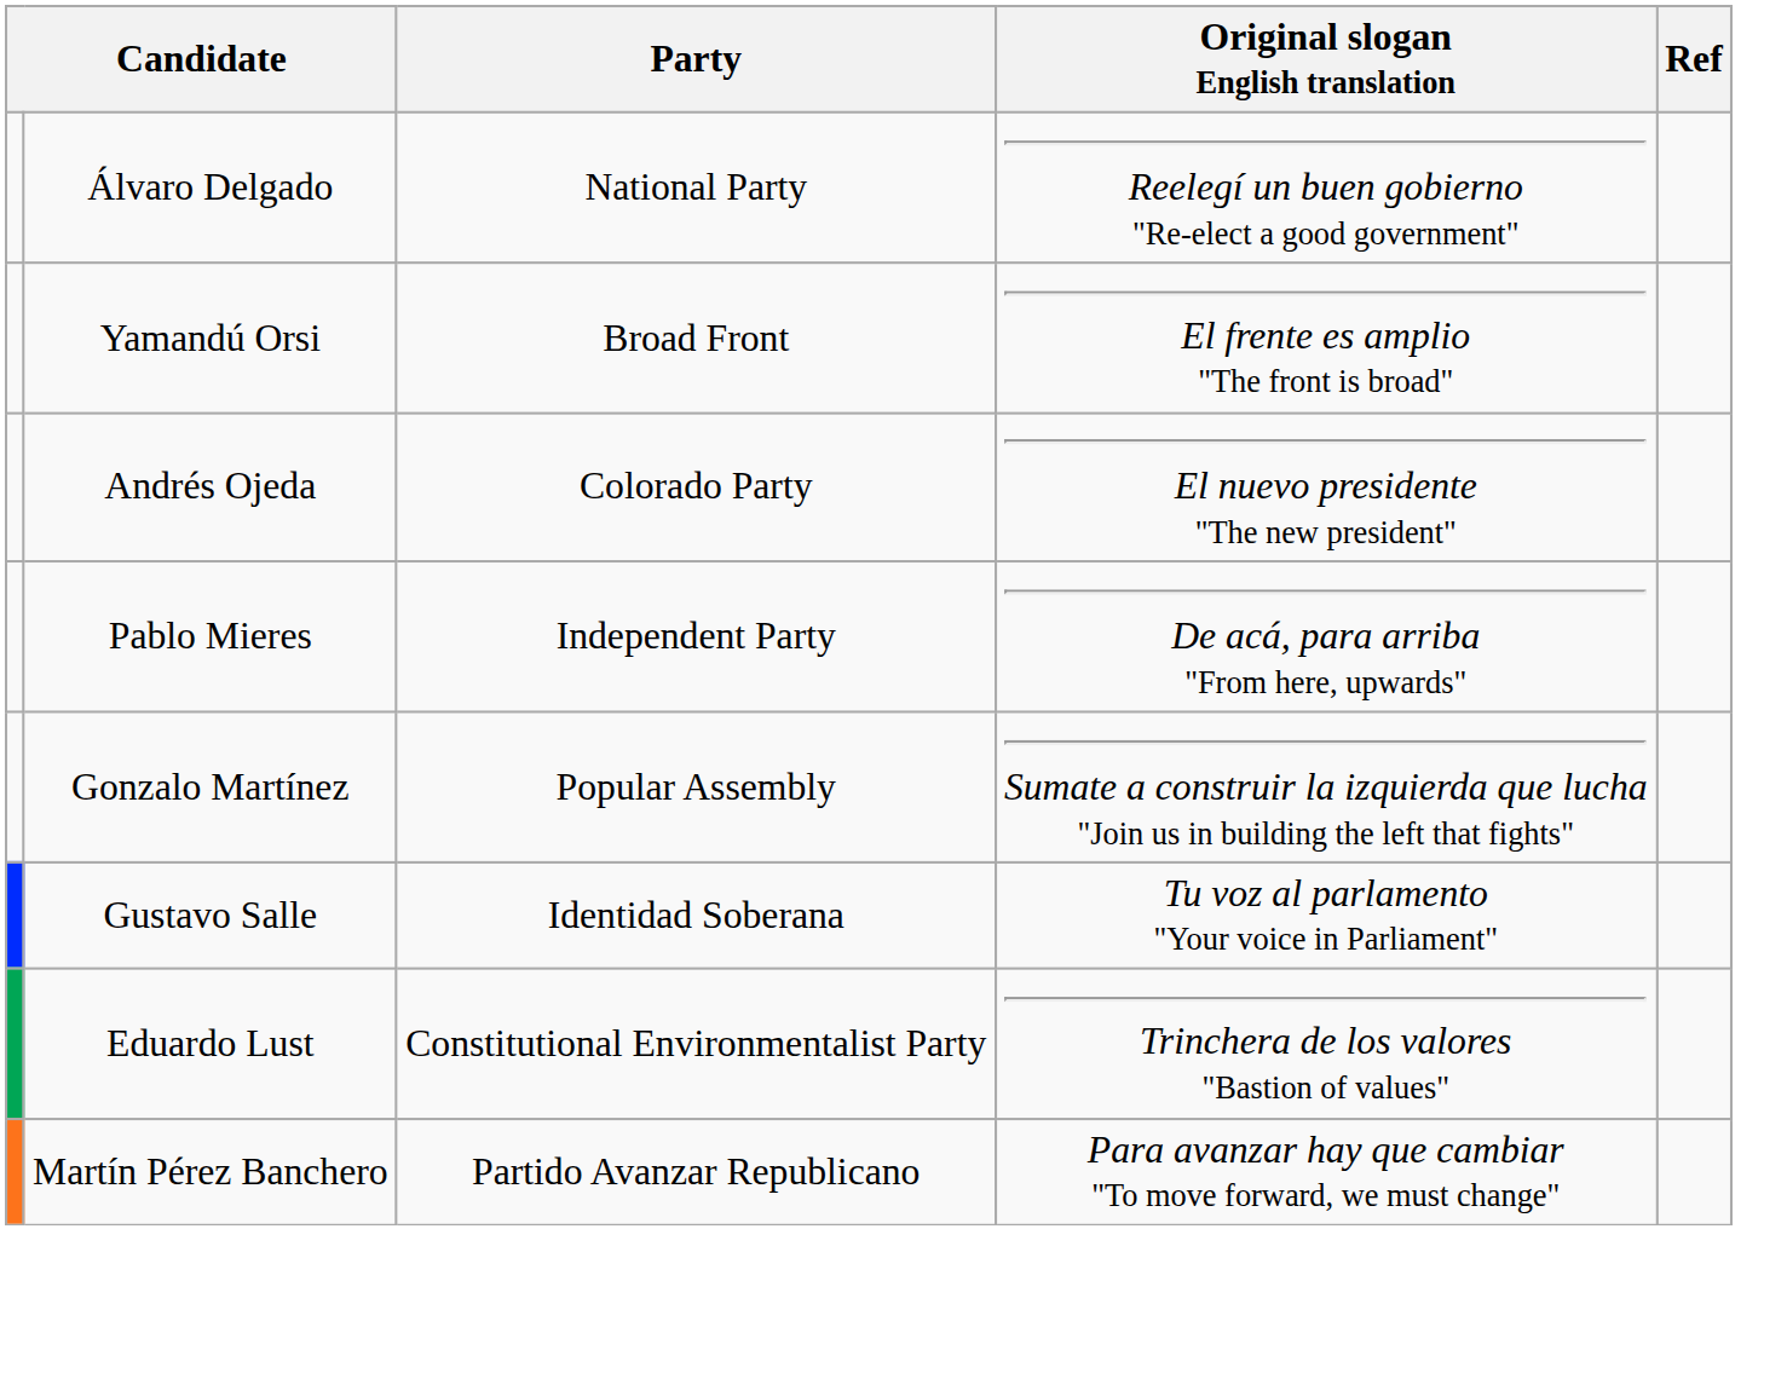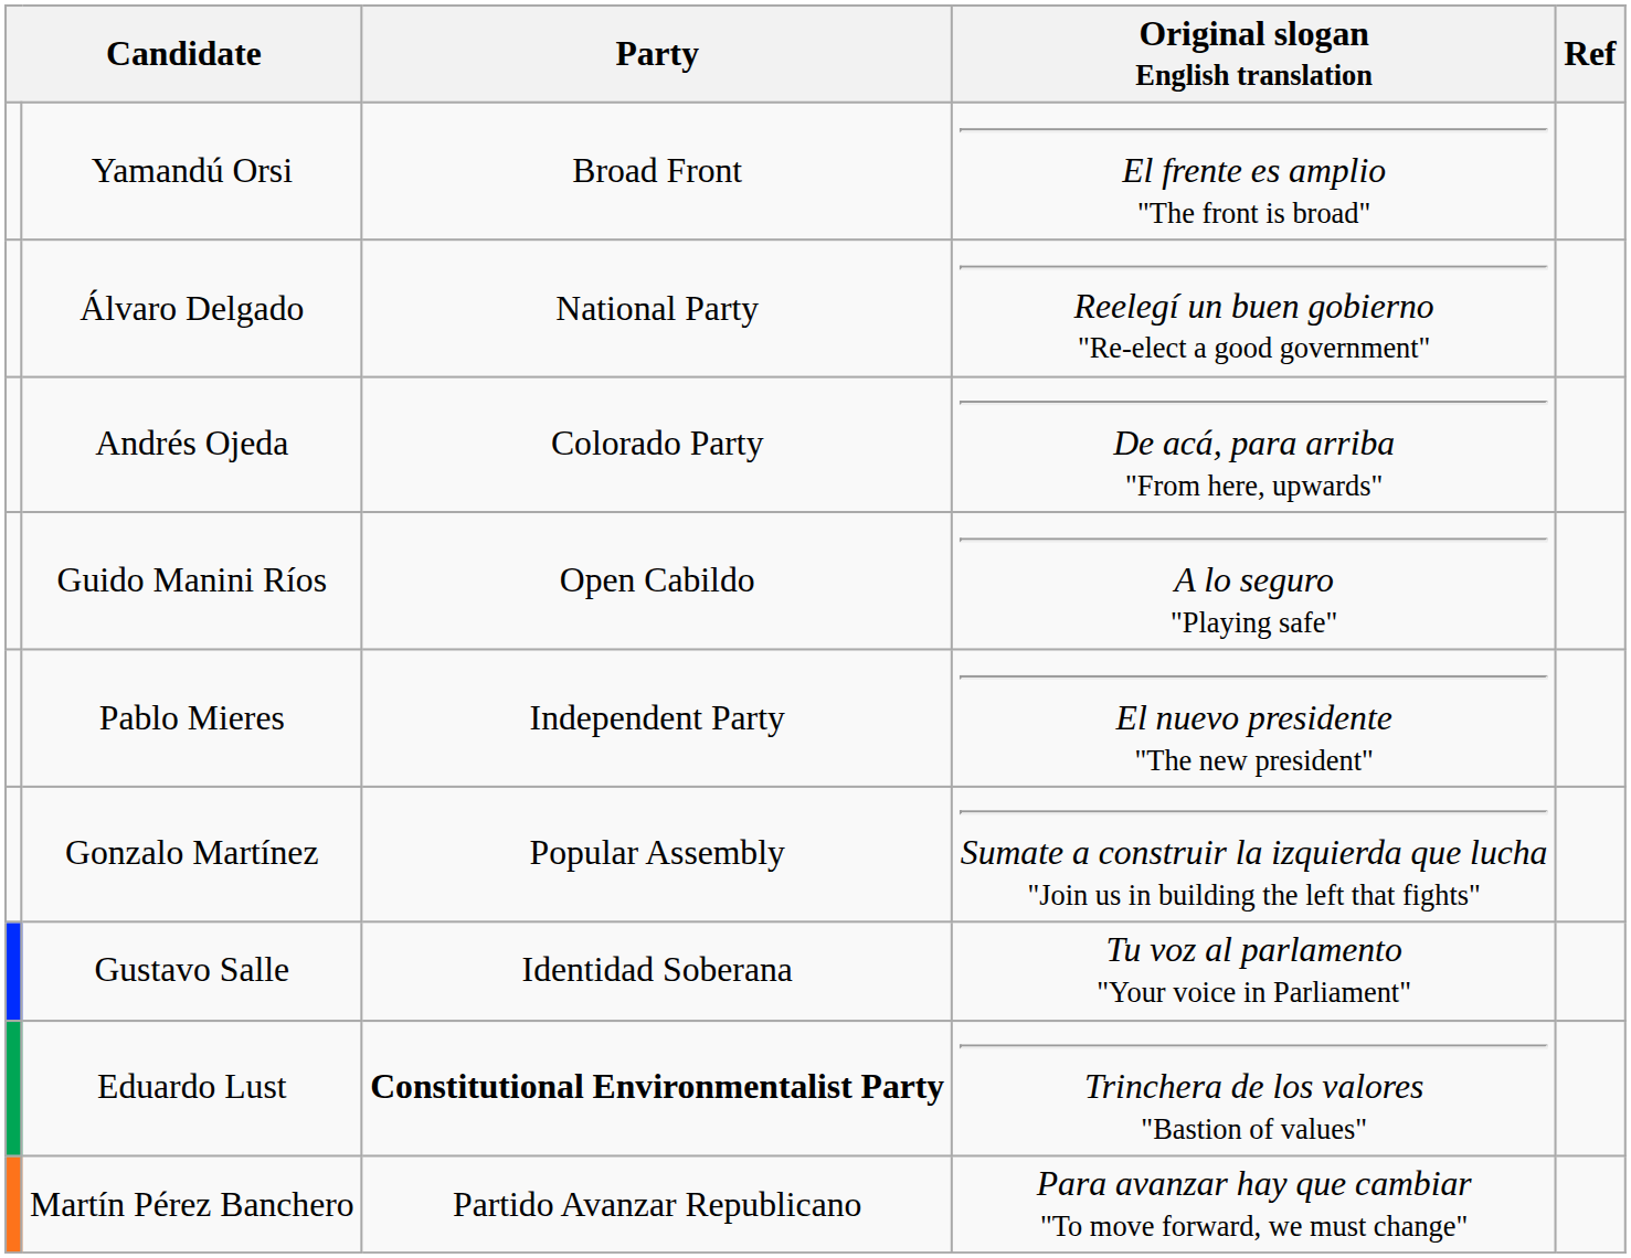rows swapped: Yamandú Orsi <-> Álvaro Delgado
Andrés Ojeda | Original slogan English translation: El nuevo presidente "The new president" -> De acá, para arriba "From here, upwards"
+ row: Guido Manini Ríos | Open Cabildo | A lo seguro "Playing safe"
Pablo Mieres | Original slogan English translation: De acá, para arriba "From here, upwards" -> El nuevo presidente "The new president"
Eduardo Lust | Party: normal -> bold
